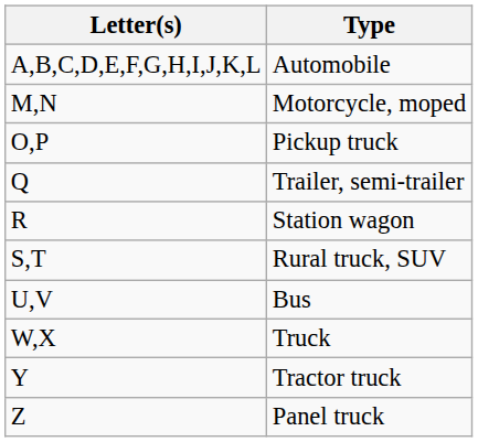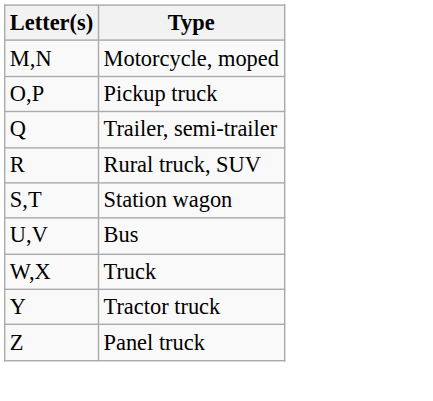- row: A,B,C,D,E,F,G,H,I,J,K,L | Automobile
R | Type: Station wagon -> Rural truck, SUV
S,T | Type: Rural truck, SUV -> Station wagon
